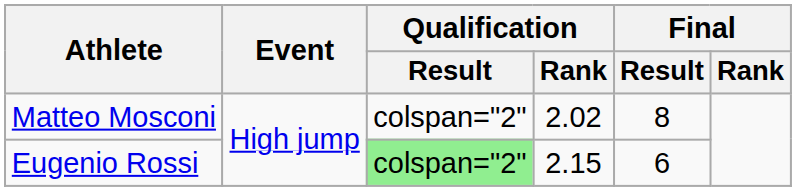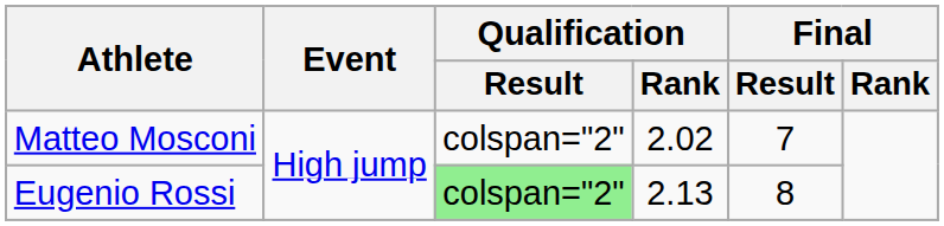Matteo Mosconi | Final / Result: 8 -> 7
Eugenio Rossi | Qualification / Rank: 2.15 -> 2.13
Eugenio Rossi | Final / Result: 6 -> 8
